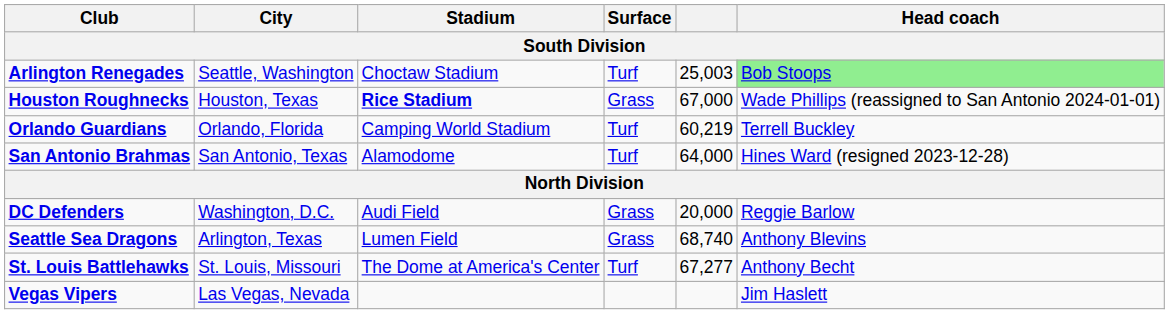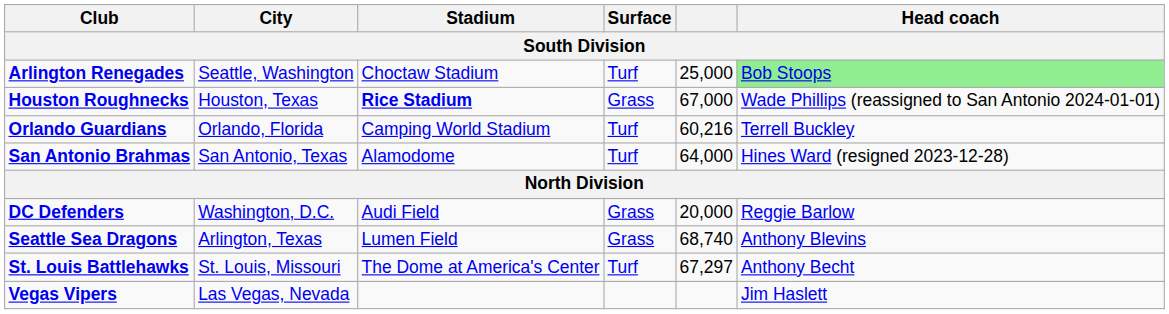Arlington Renegades | column 5: 25,003 -> 25,000
Orlando Guardians | column 5: 60,219 -> 60,216
St. Louis Battlehawks | column 5: 67,277 -> 67,297
